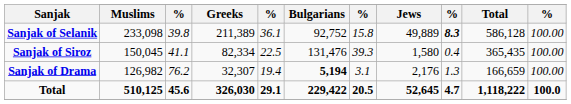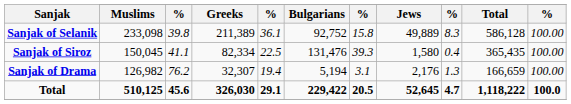Sanjak of Selanik | column 9: bold -> normal
Sanjak of Drama | Bulgarians: bold -> normal
